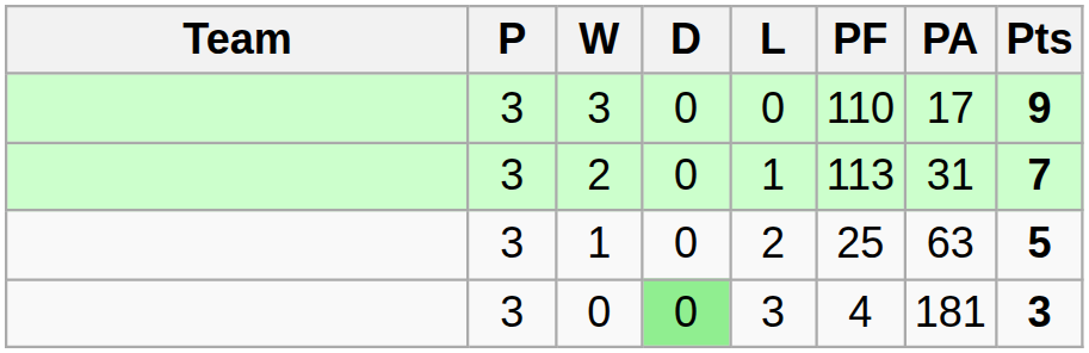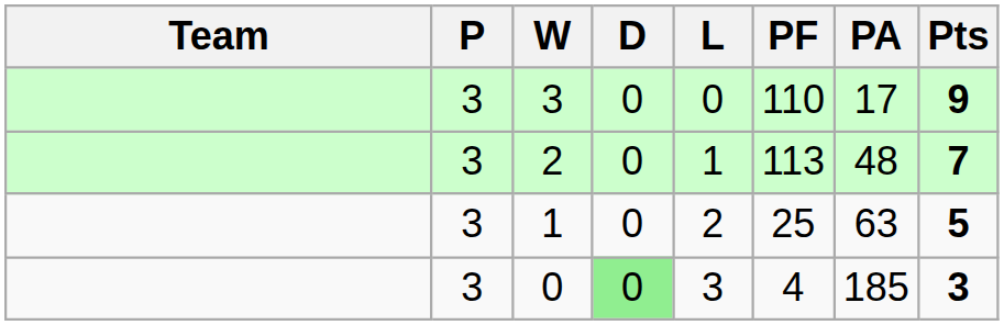row 3 | PA: 31 -> 48
row 5 | PA: 181 -> 185
